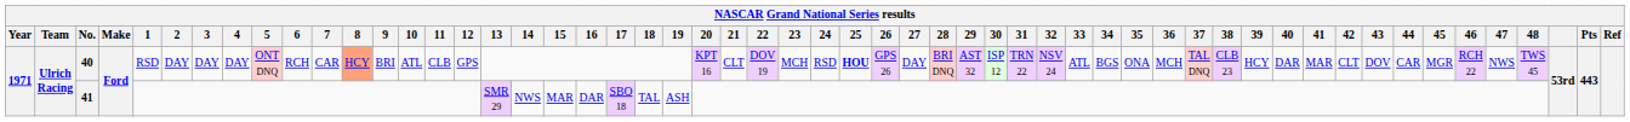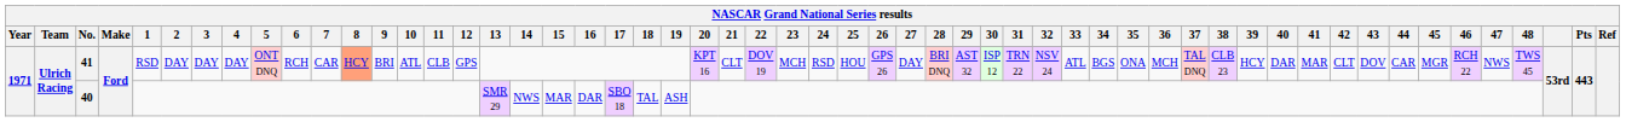row 3 | No.: 40 -> 41
row 3 | 25: bold -> normal
row 4 | No.: 41 -> 40
